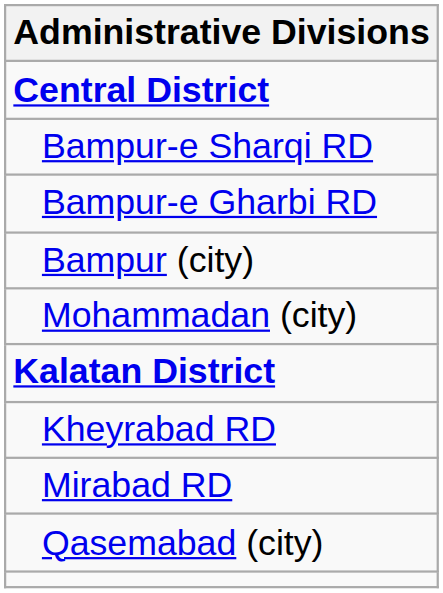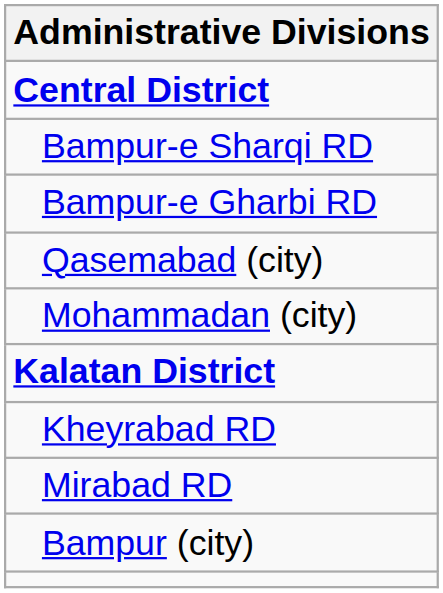row 5 | column 1: Bampur (city) -> Qasemabad (city)
row 10 | column 1: Qasemabad (city) -> Bampur (city)
